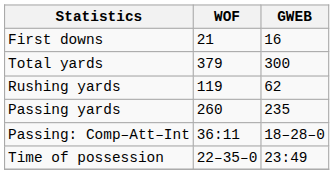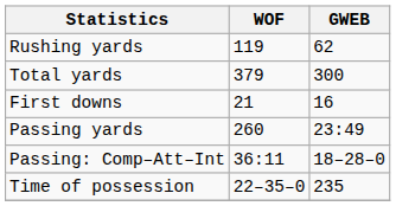rows swapped: First downs <-> Rushing yards
Passing yards | GWEB: 235 -> 23:49
Time of possession | GWEB: 23:49 -> 235
